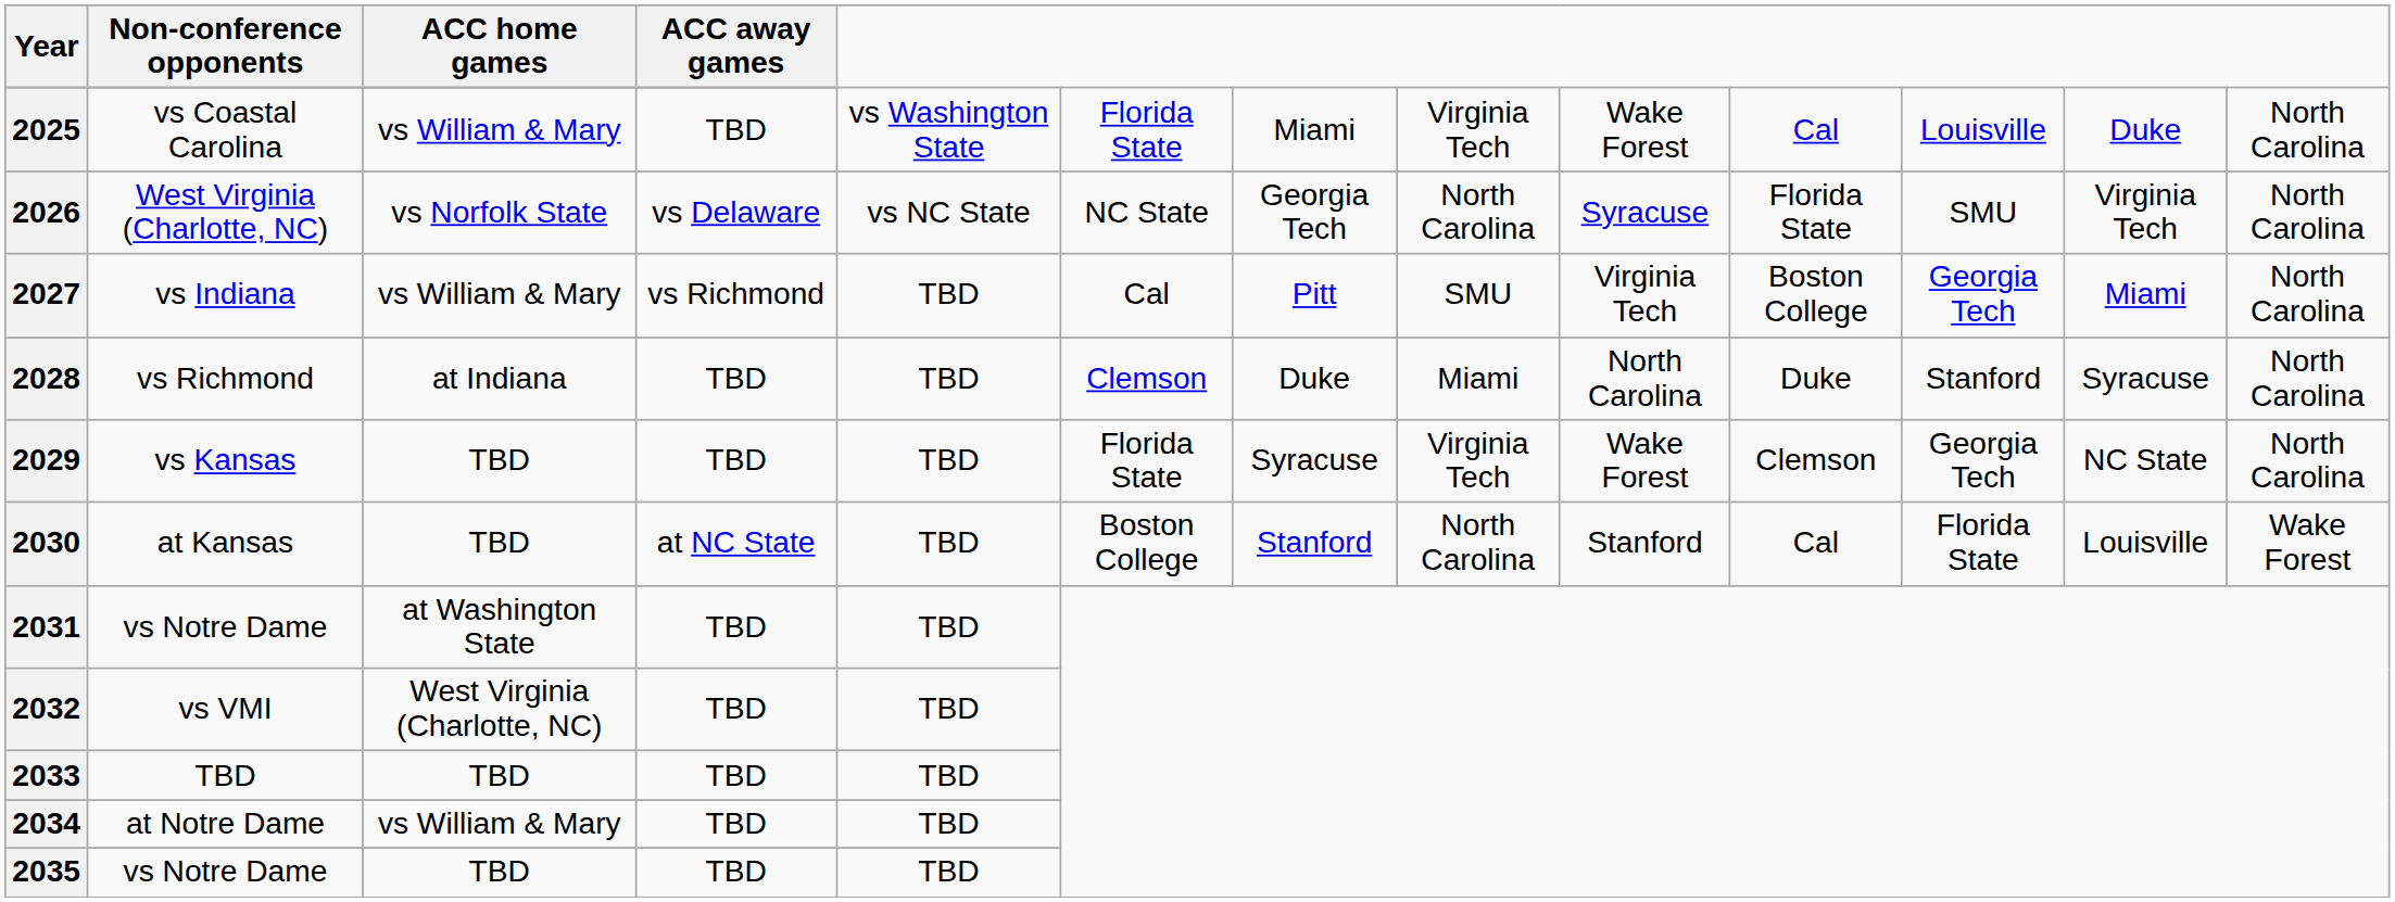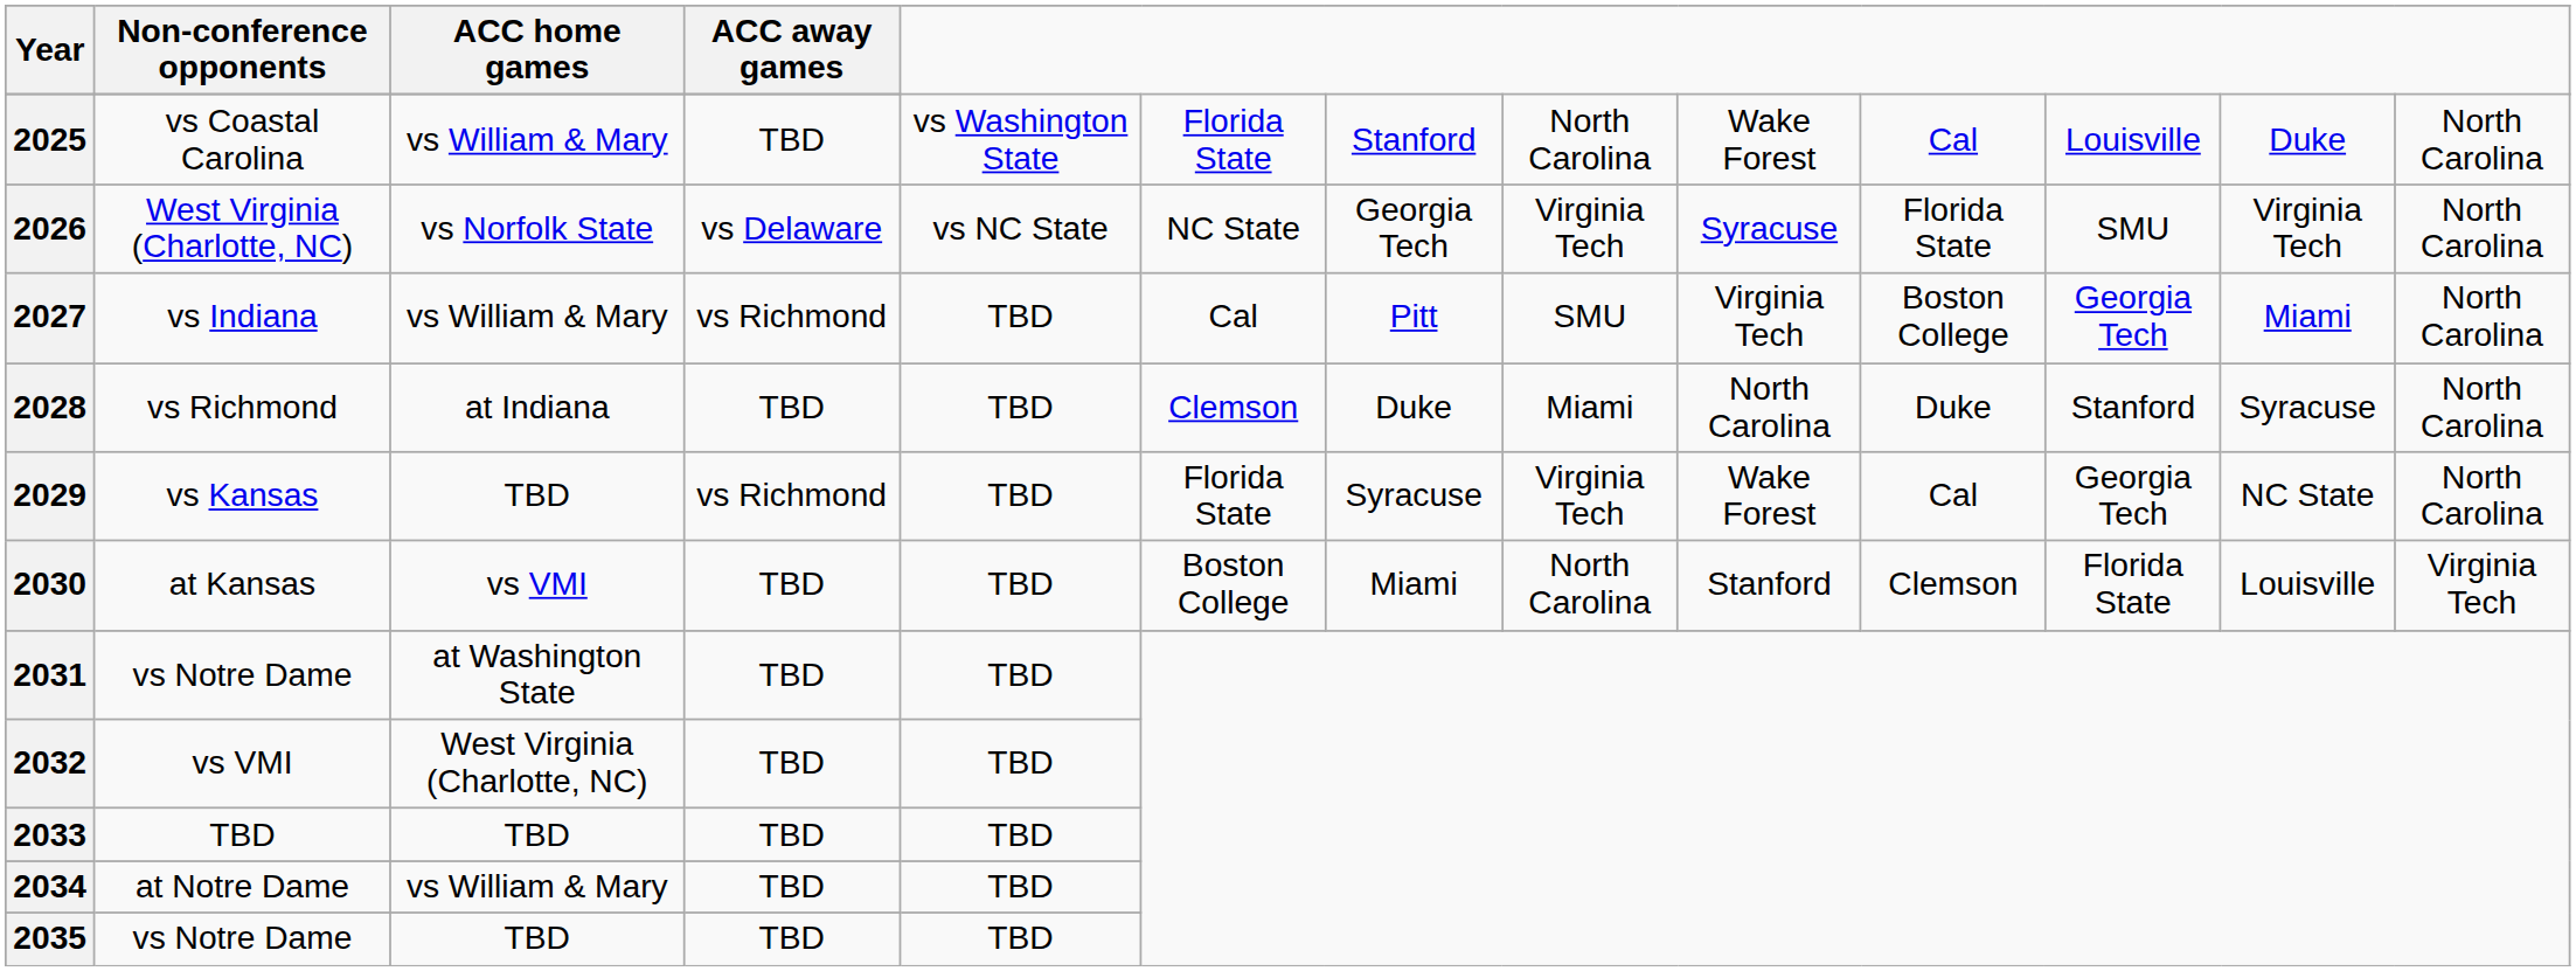2025 | column 7: Miami -> Stanford
2025 | column 8: Virginia Tech -> North Carolina
2026 | column 8: North Carolina -> Virginia Tech
2029 | ACC away games: TBD -> vs Richmond
2029 | column 10: Clemson -> Cal
2030 | ACC home games: TBD -> vs VMI
2030 | ACC away games: at NC State -> TBD
2030 | column 7: Stanford -> Miami
2030 | column 10: Cal -> Clemson
2030 | column 13: Wake Forest -> Virginia Tech
